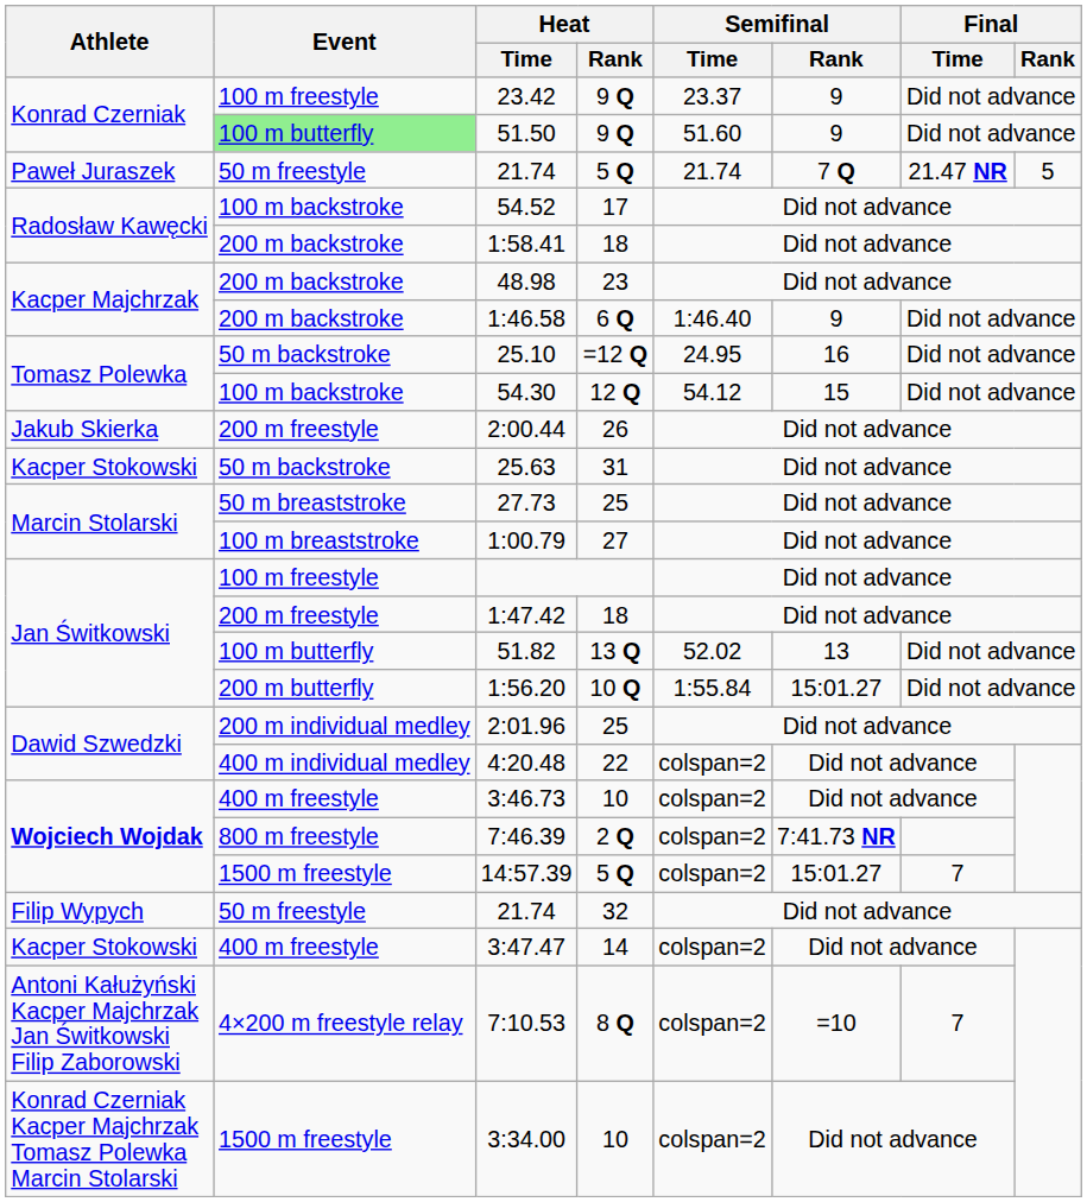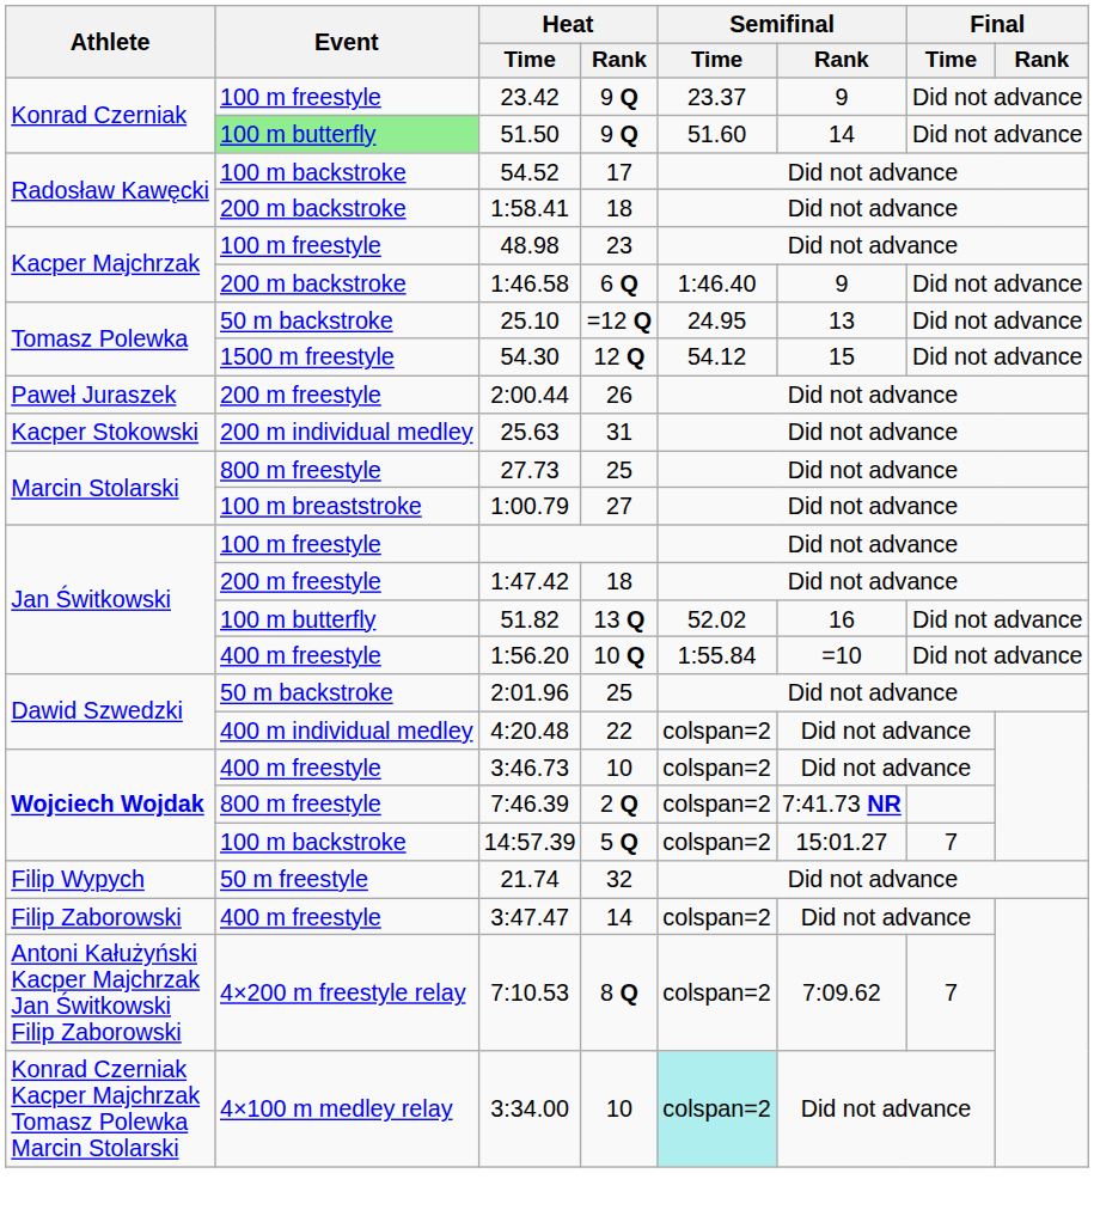51.50 | Semifinal / Rank: 9 -> 14
- row: Paweł Juraszek | 50 m freestyle | 21.74 | 5 Q | 21.74 | 7 Q | 21.47 NR | 5
48.98 | Event: 200 m backstroke -> 100 m freestyle
25.10 | Semifinal / Rank: 16 -> 13
54.30 | Event: 100 m backstroke -> 1500 m freestyle
2:00.44 | Athlete: Jakub Skierka -> Paweł Juraszek
25.63 | Event: 50 m backstroke -> 200 m individual medley
27.73 | Event: 50 m breaststroke -> 800 m freestyle
51.82 | Semifinal / Rank: 13 -> 16
1:56.20 | Event: 200 m butterfly -> 400 m freestyle
1:56.20 | Semifinal / Rank: 15:01.27 -> =10
2:01.96 | Event: 200 m individual medley -> 50 m backstroke
14:57.39 | Event: 1500 m freestyle -> 100 m backstroke
3:47.47 | Athlete: Kacper Stokowski -> Filip Zaborowski
7:10.53 | Semifinal / Rank: =10 -> 7:09.62
3:34.00 | Event: 1500 m freestyle -> 4×100 m medley relay
3:34.00 | Semifinal / Time: no background -> paleturquoise background
